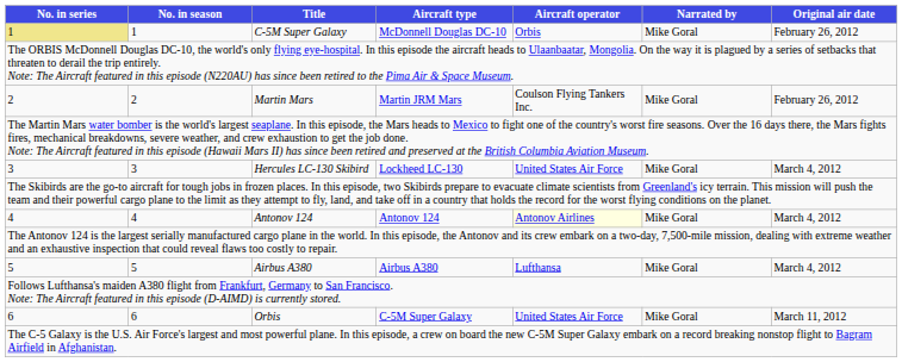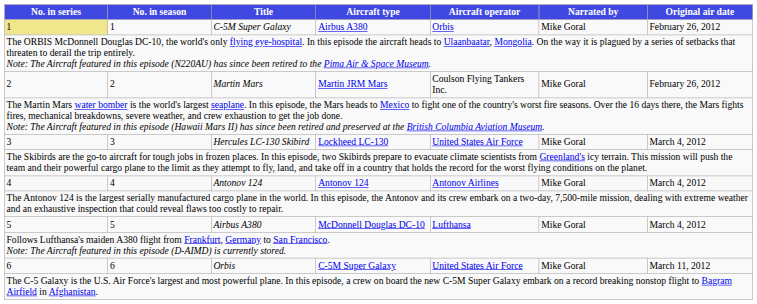row 2 | Aircraft type: McDonnell Douglas DC-10 -> Airbus A380
row 8 | Aircraft operator: lightyellow background -> no background
row 10 | Aircraft type: Airbus A380 -> McDonnell Douglas DC-10
